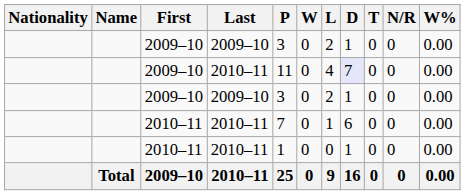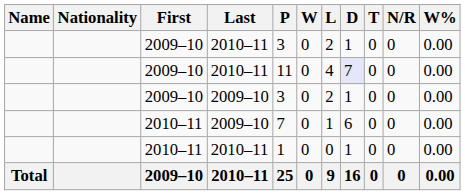columns swapped: Name <-> Nationality
row 2 | Last: 2009–10 -> 2010–11
row 5 | Last: 2010–11 -> 2009–10
